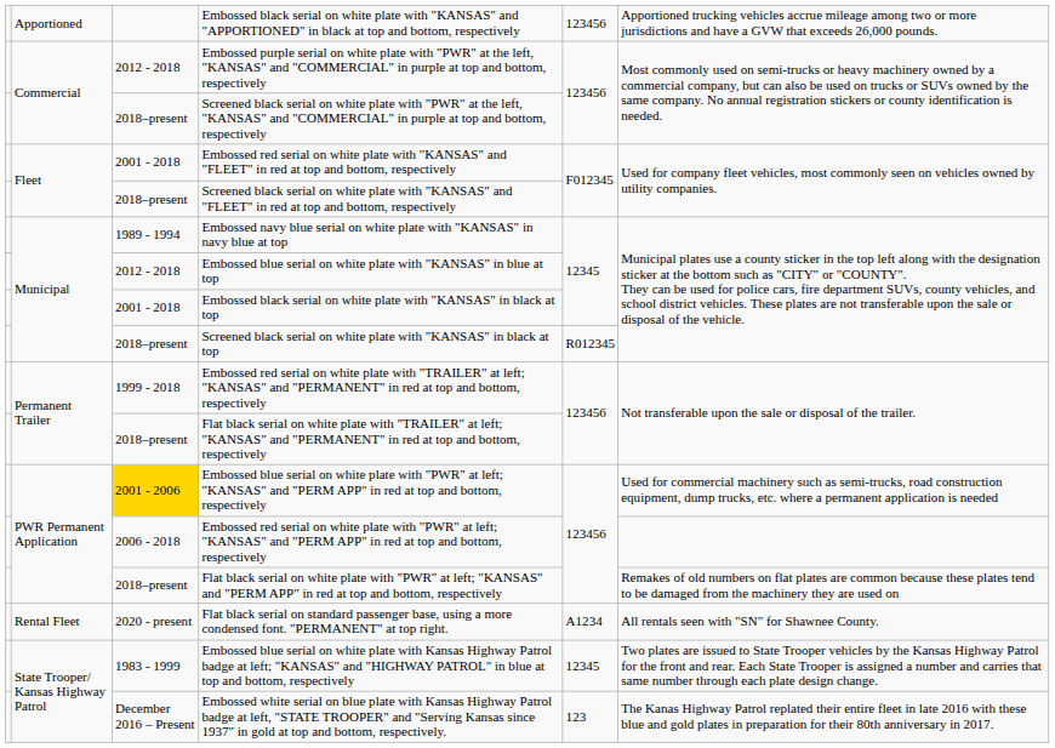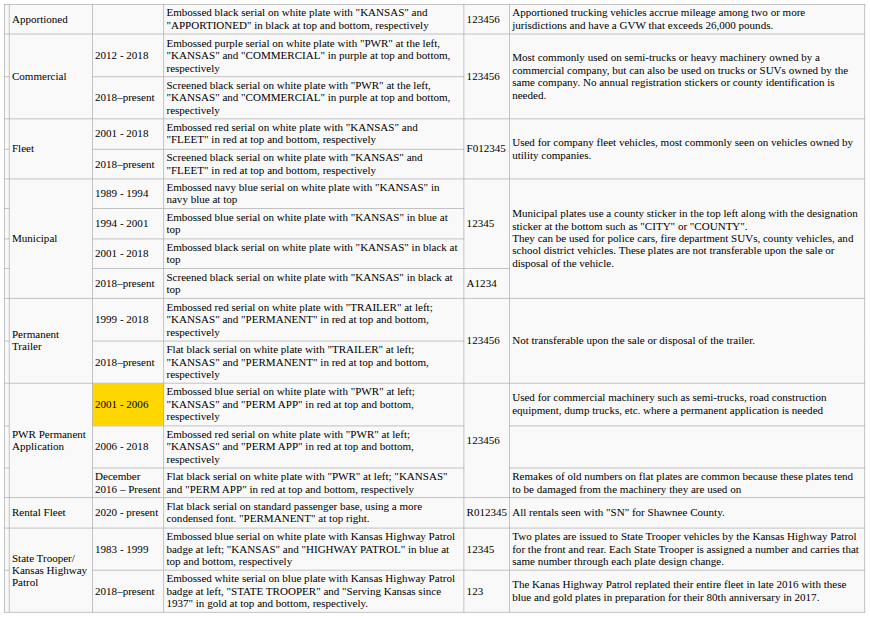row 7 | column 3: 2012 - 2018 -> 1994 - 2001
row 9 | column 5: R012345 -> A1234
row 14 | column 3: 2018–present -> December 2016 – Present
row 15 | column 5: A1234 -> R012345
row 17 | column 3: December 2016 – Present -> 2018–present
